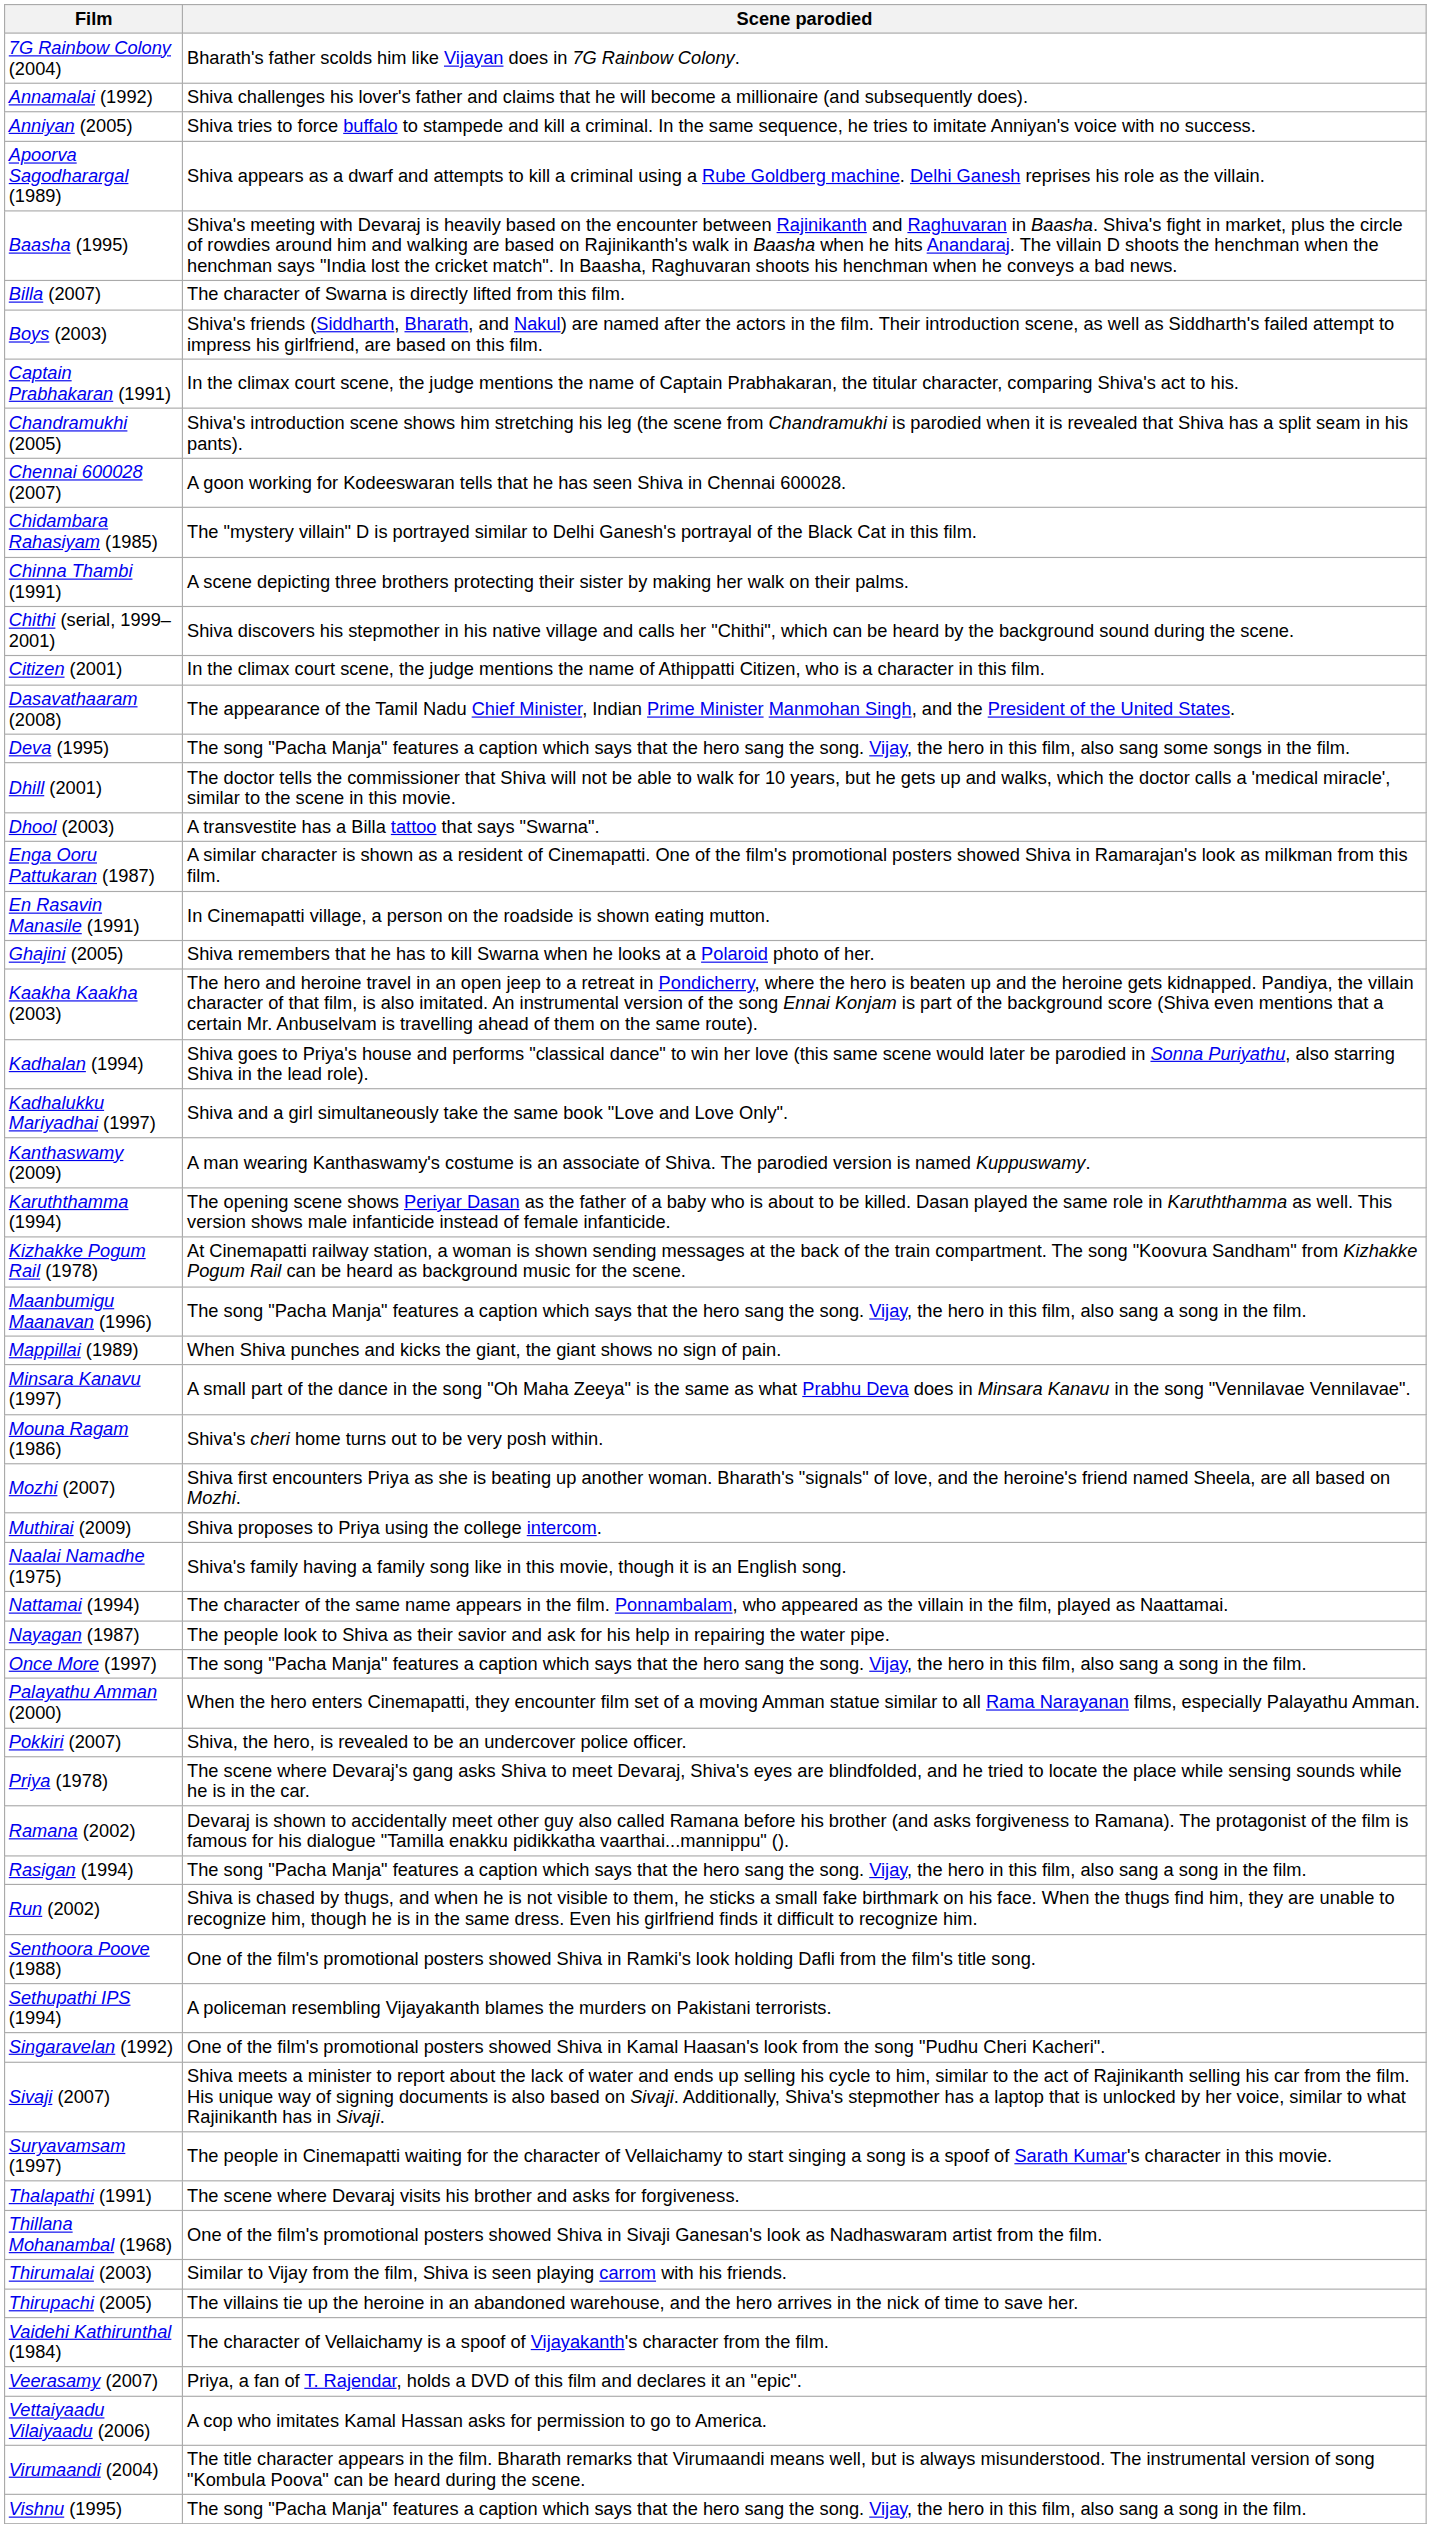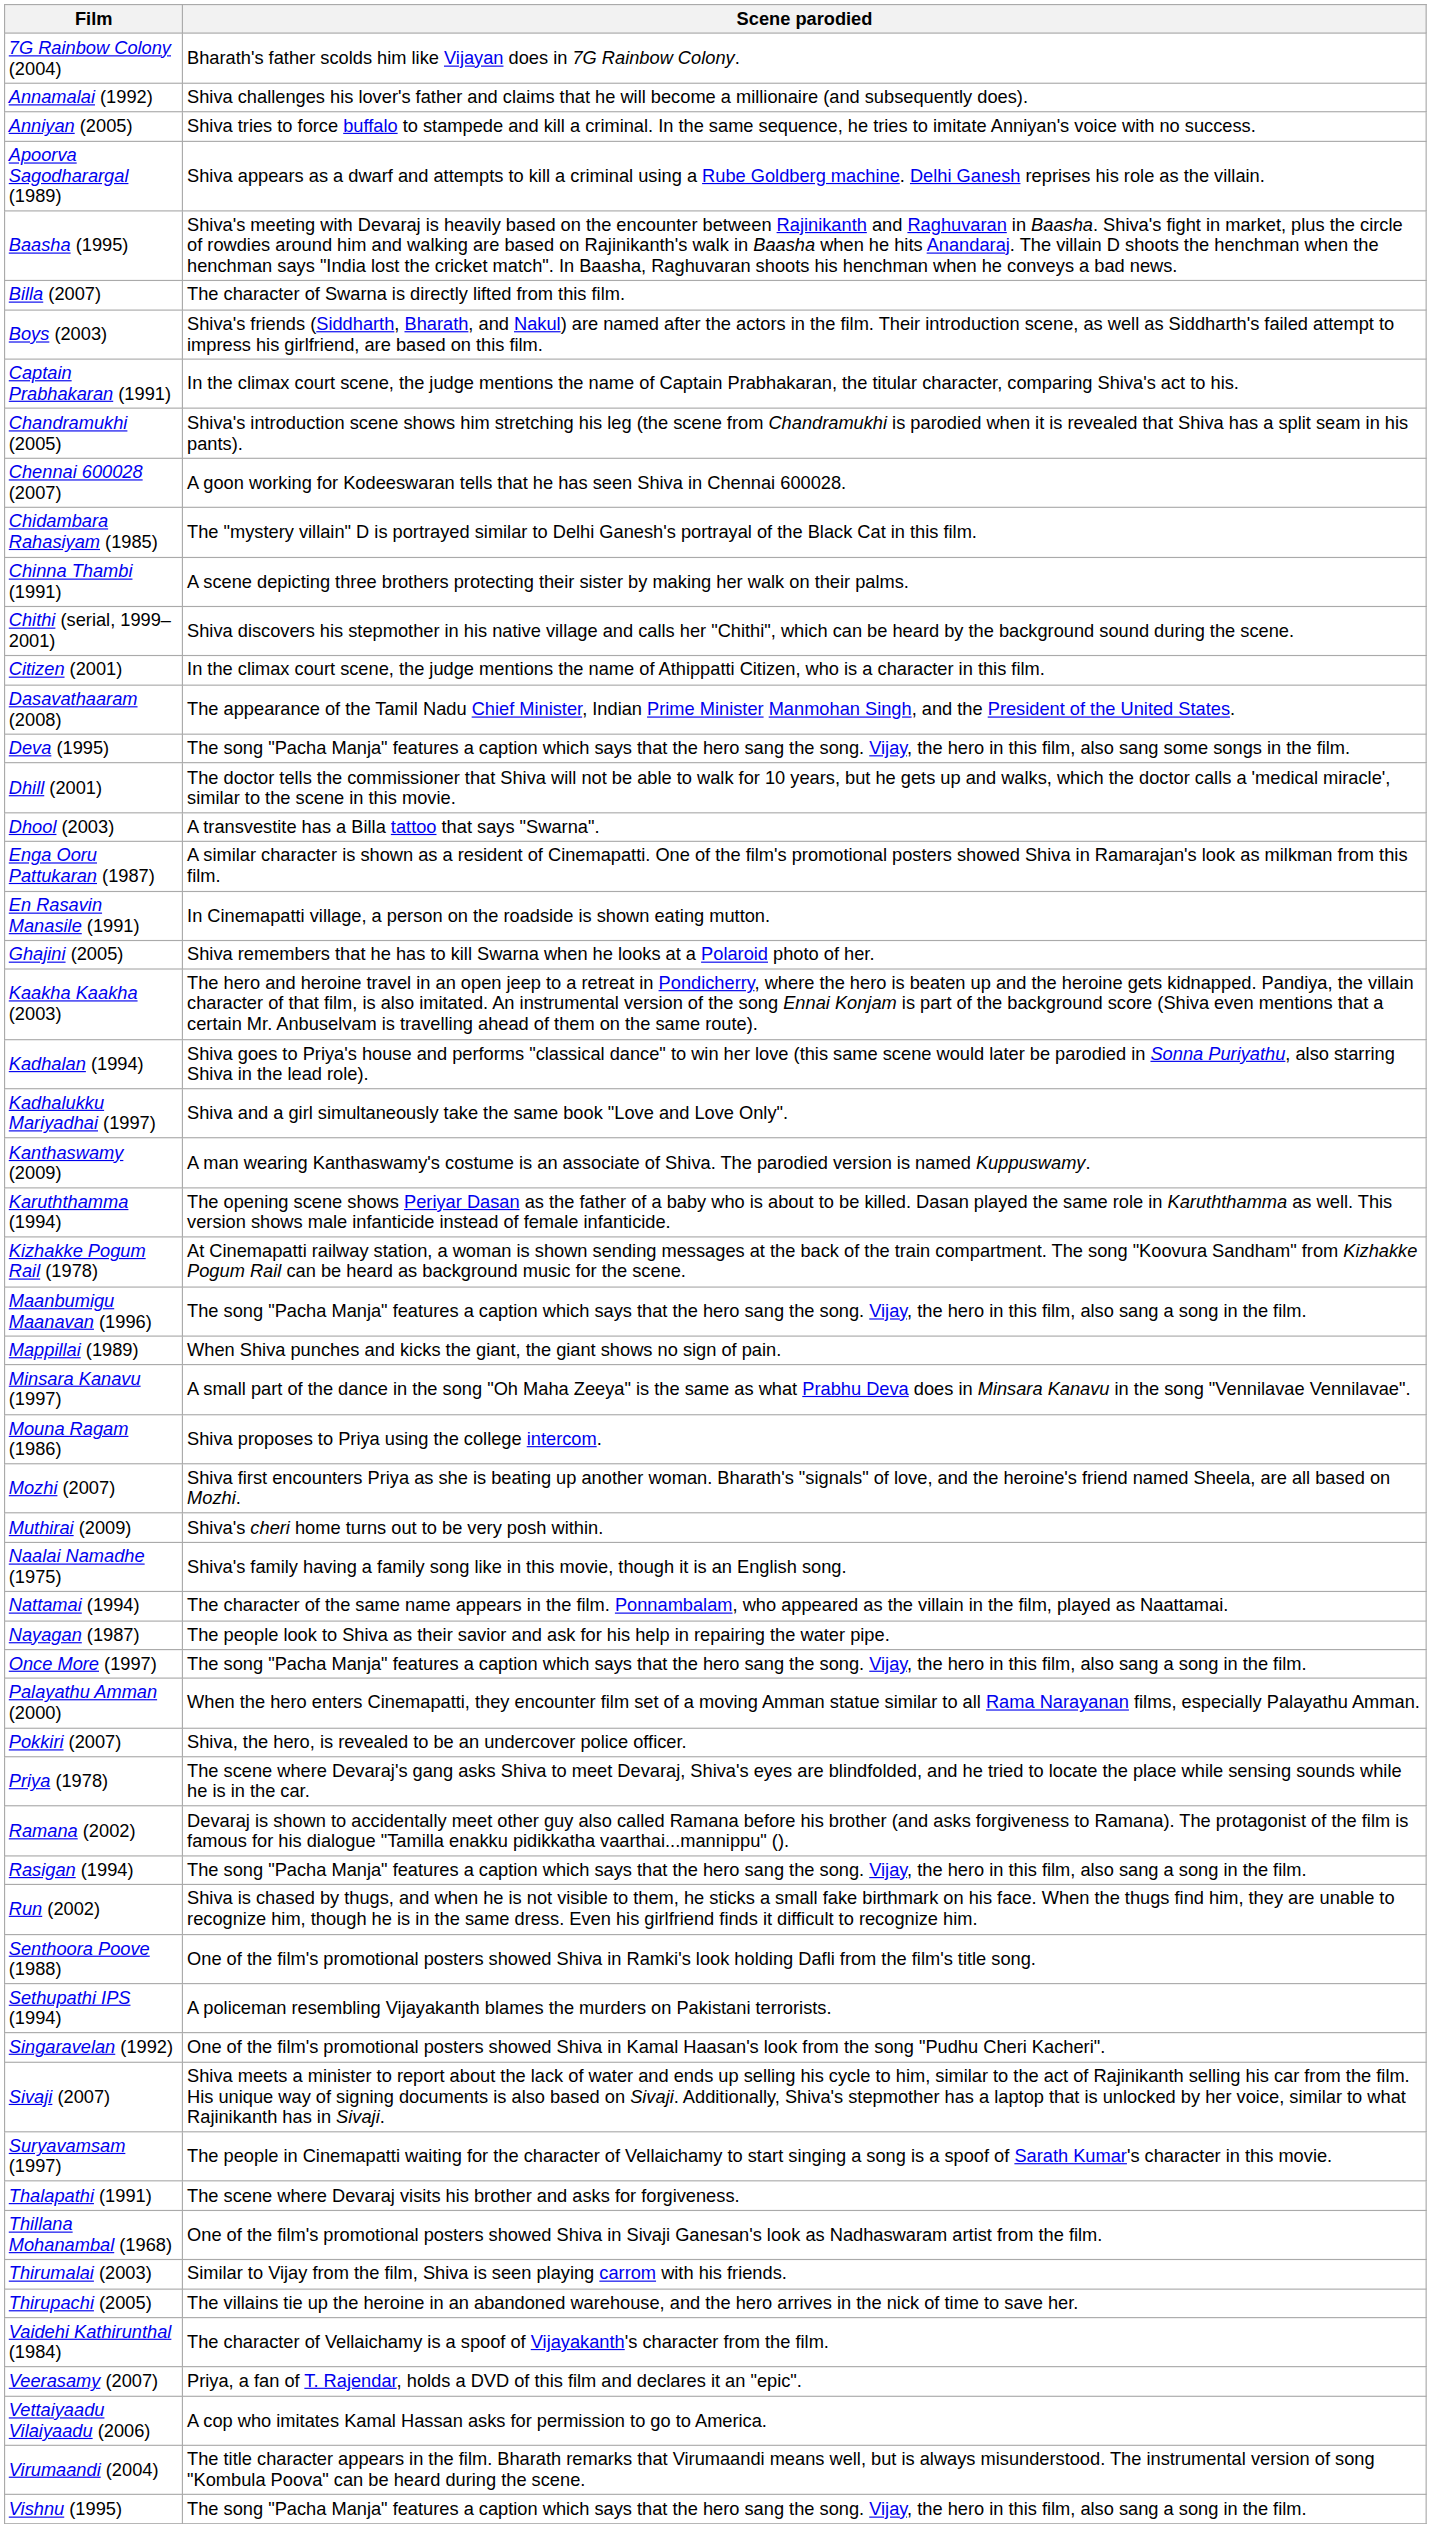Mouna Ragam (1986) | Scene parodied: Shiva's cheri home turns out to be very posh within. -> Shiva proposes to Priya using the college intercom.
Muthirai (2009) | Scene parodied: Shiva proposes to Priya using the college intercom. -> Shiva's cheri home turns out to be very posh within.
